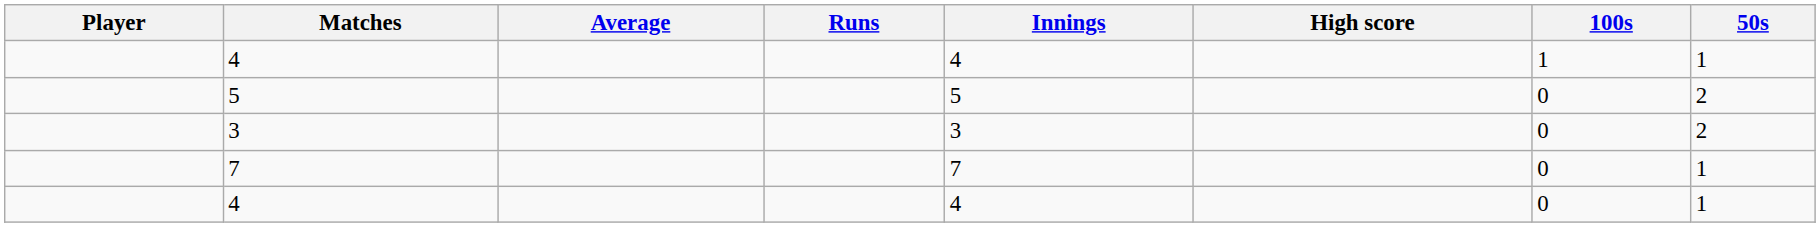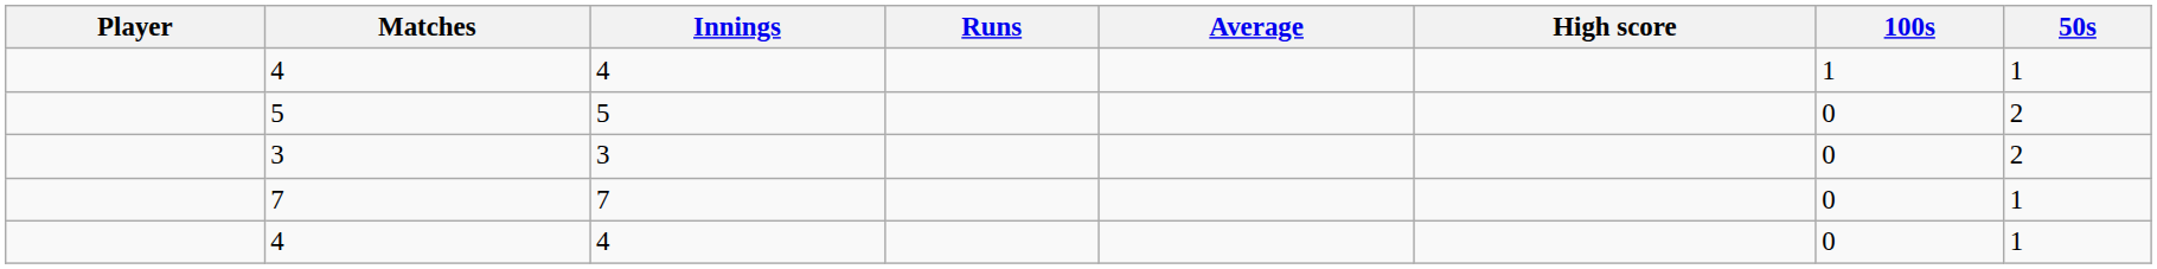columns swapped: Innings <-> Average
